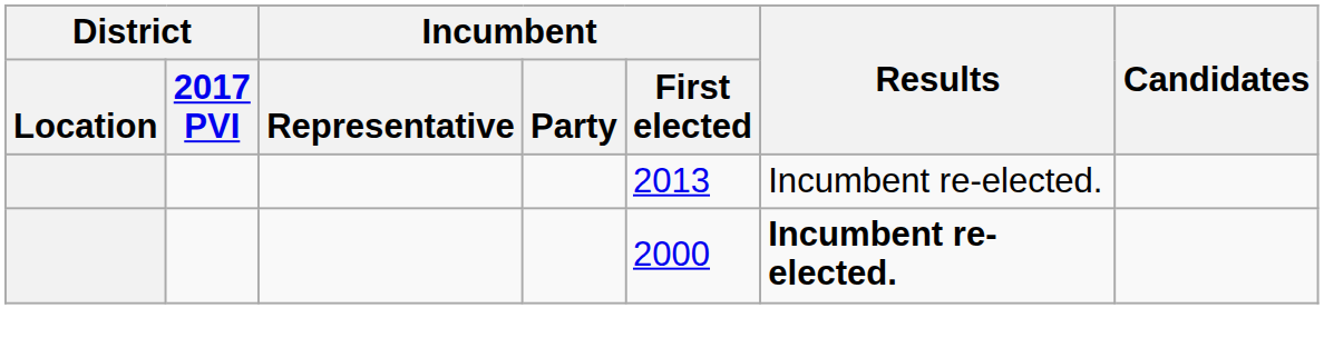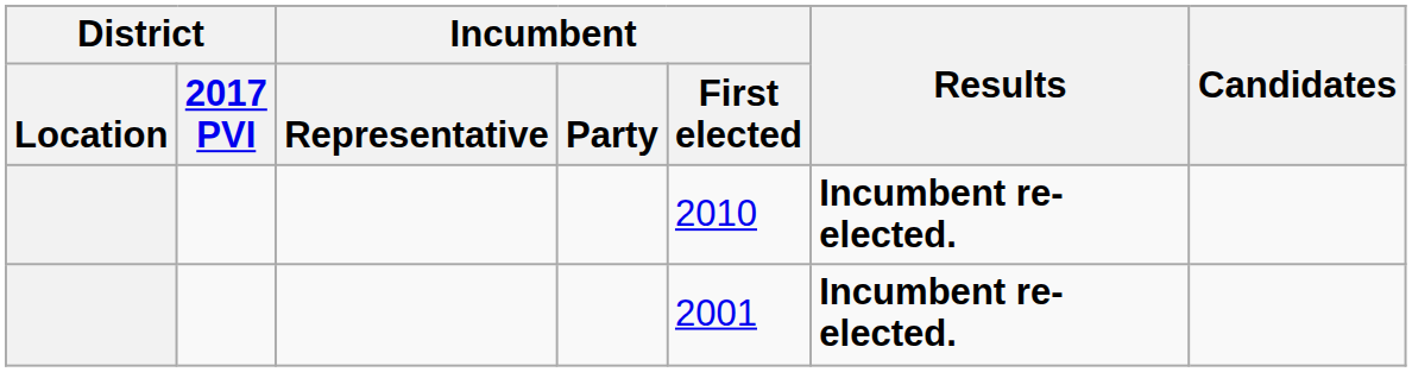row 3 | Incumbent / First elected: 2013 -> 2010
row 3 | Results: normal -> bold
row 4 | Incumbent / First elected: 2000 -> 2001
